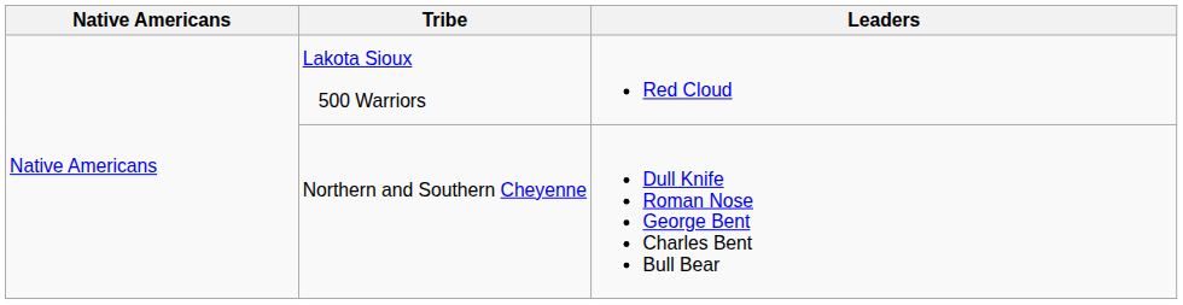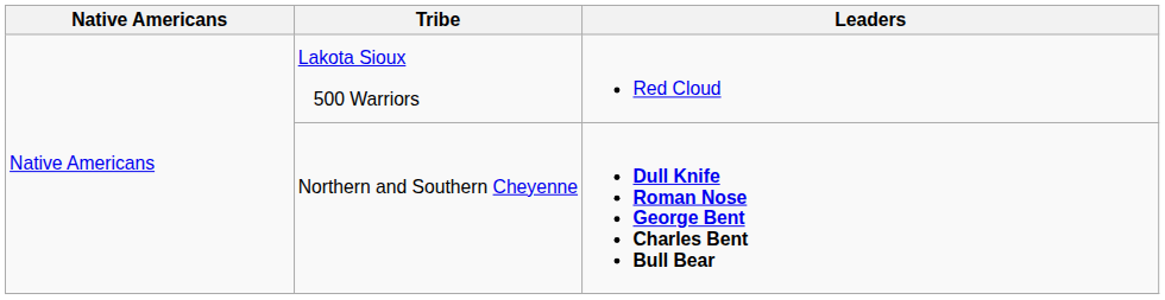Northern and Southern Cheyenne | Leaders: normal -> bold
